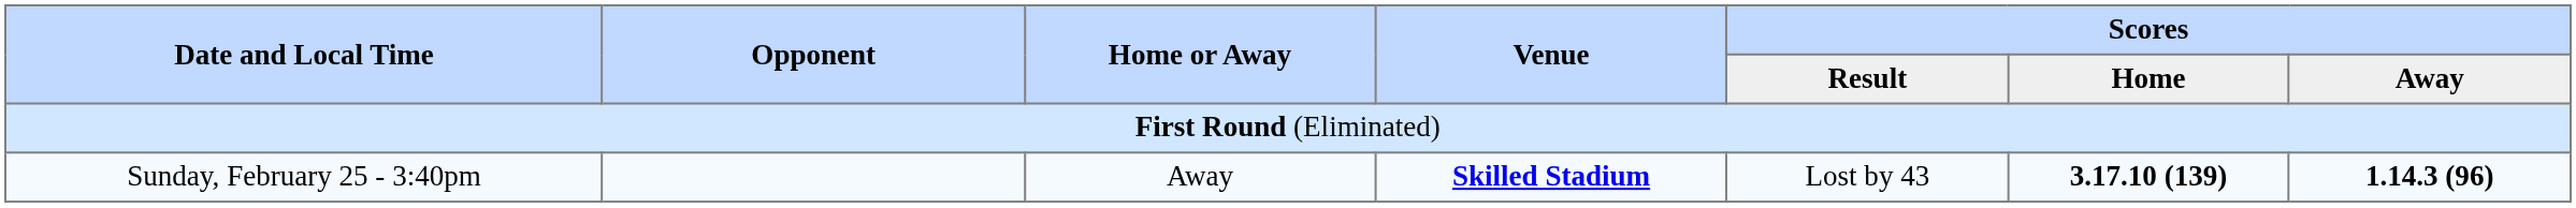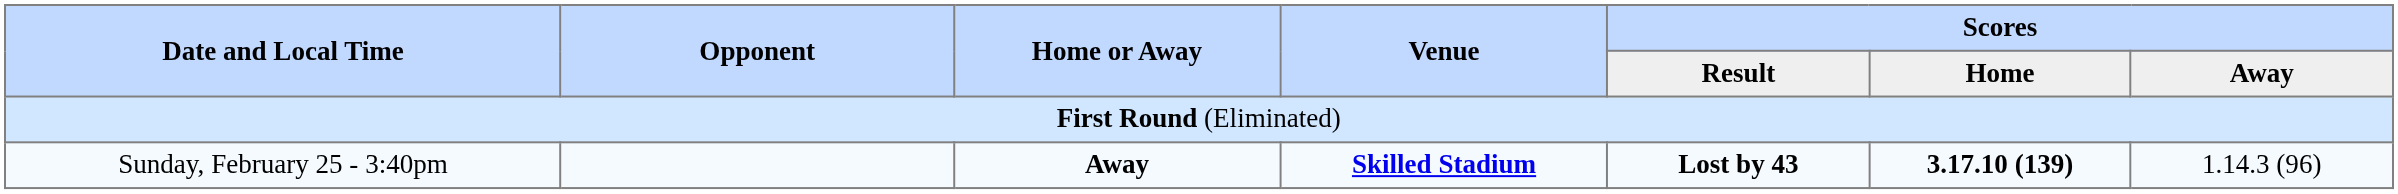Sunday, February 25 - 3:40pm | Home or Away: normal -> bold
Sunday, February 25 - 3:40pm | Scores / Result: normal -> bold
Sunday, February 25 - 3:40pm | Scores / Away: bold -> normal
